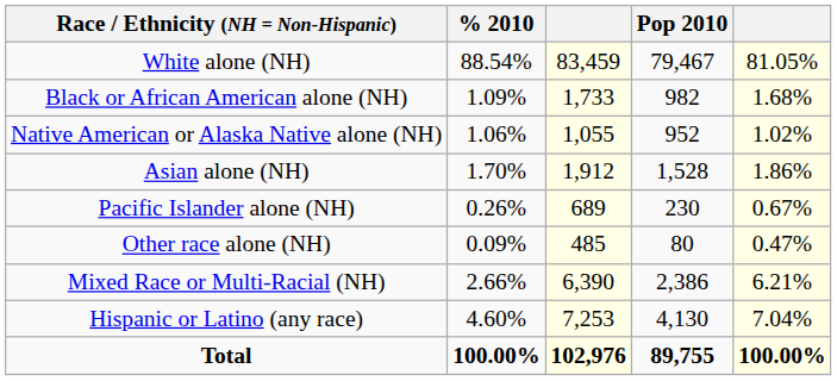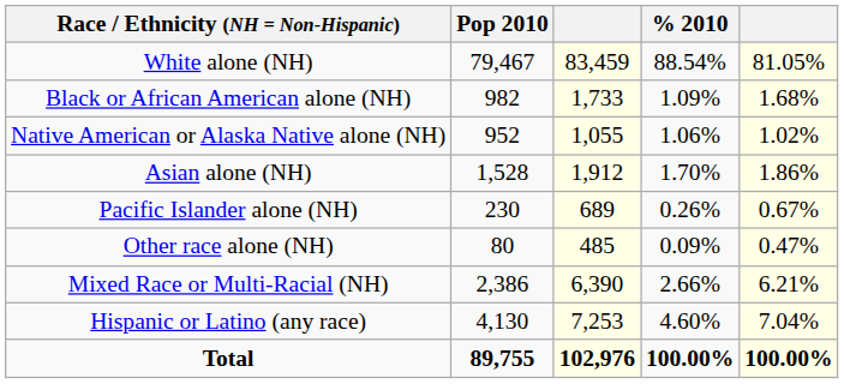columns swapped: Pop 2010 <-> % 2010
